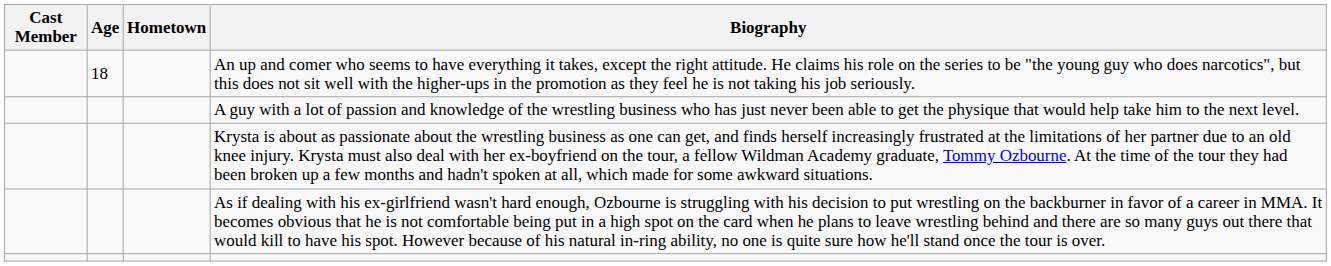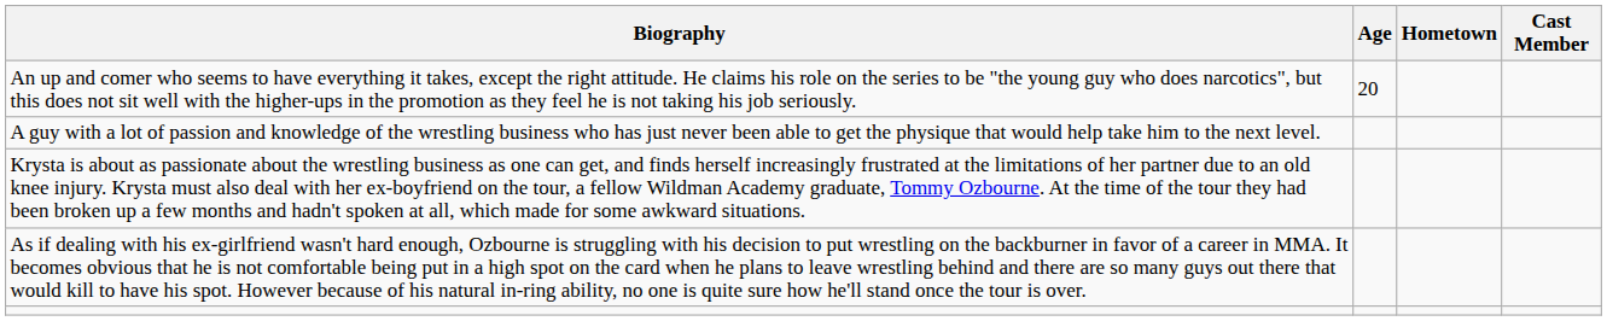columns swapped: Cast Member <-> Biography
row 2 | Age: 18 -> 20
